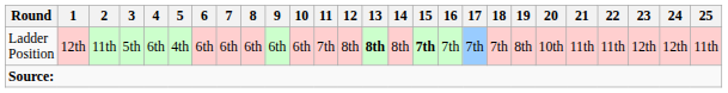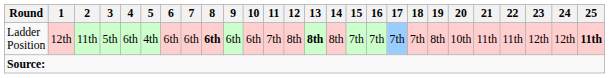Ladder Position | 8: normal -> bold
Ladder Position | 15: bold -> normal
Ladder Position | 25: normal -> bold
